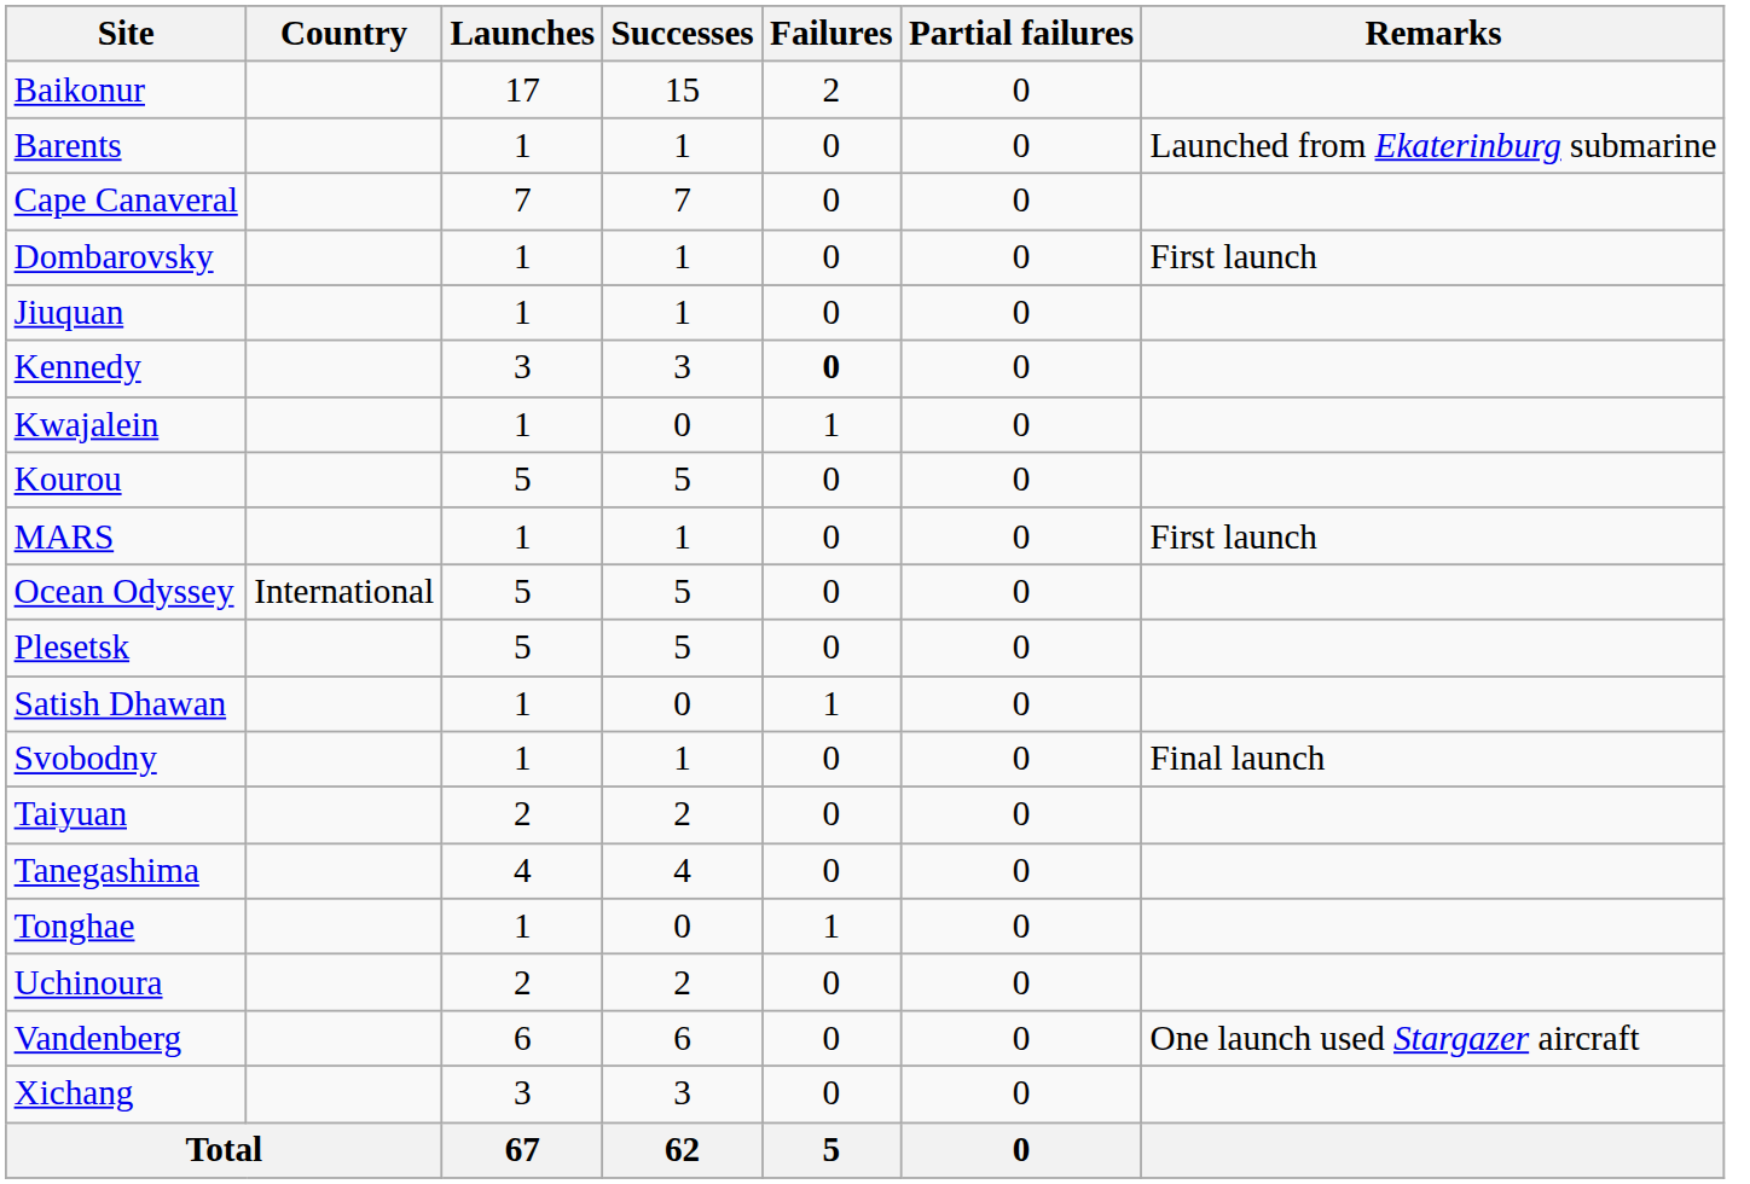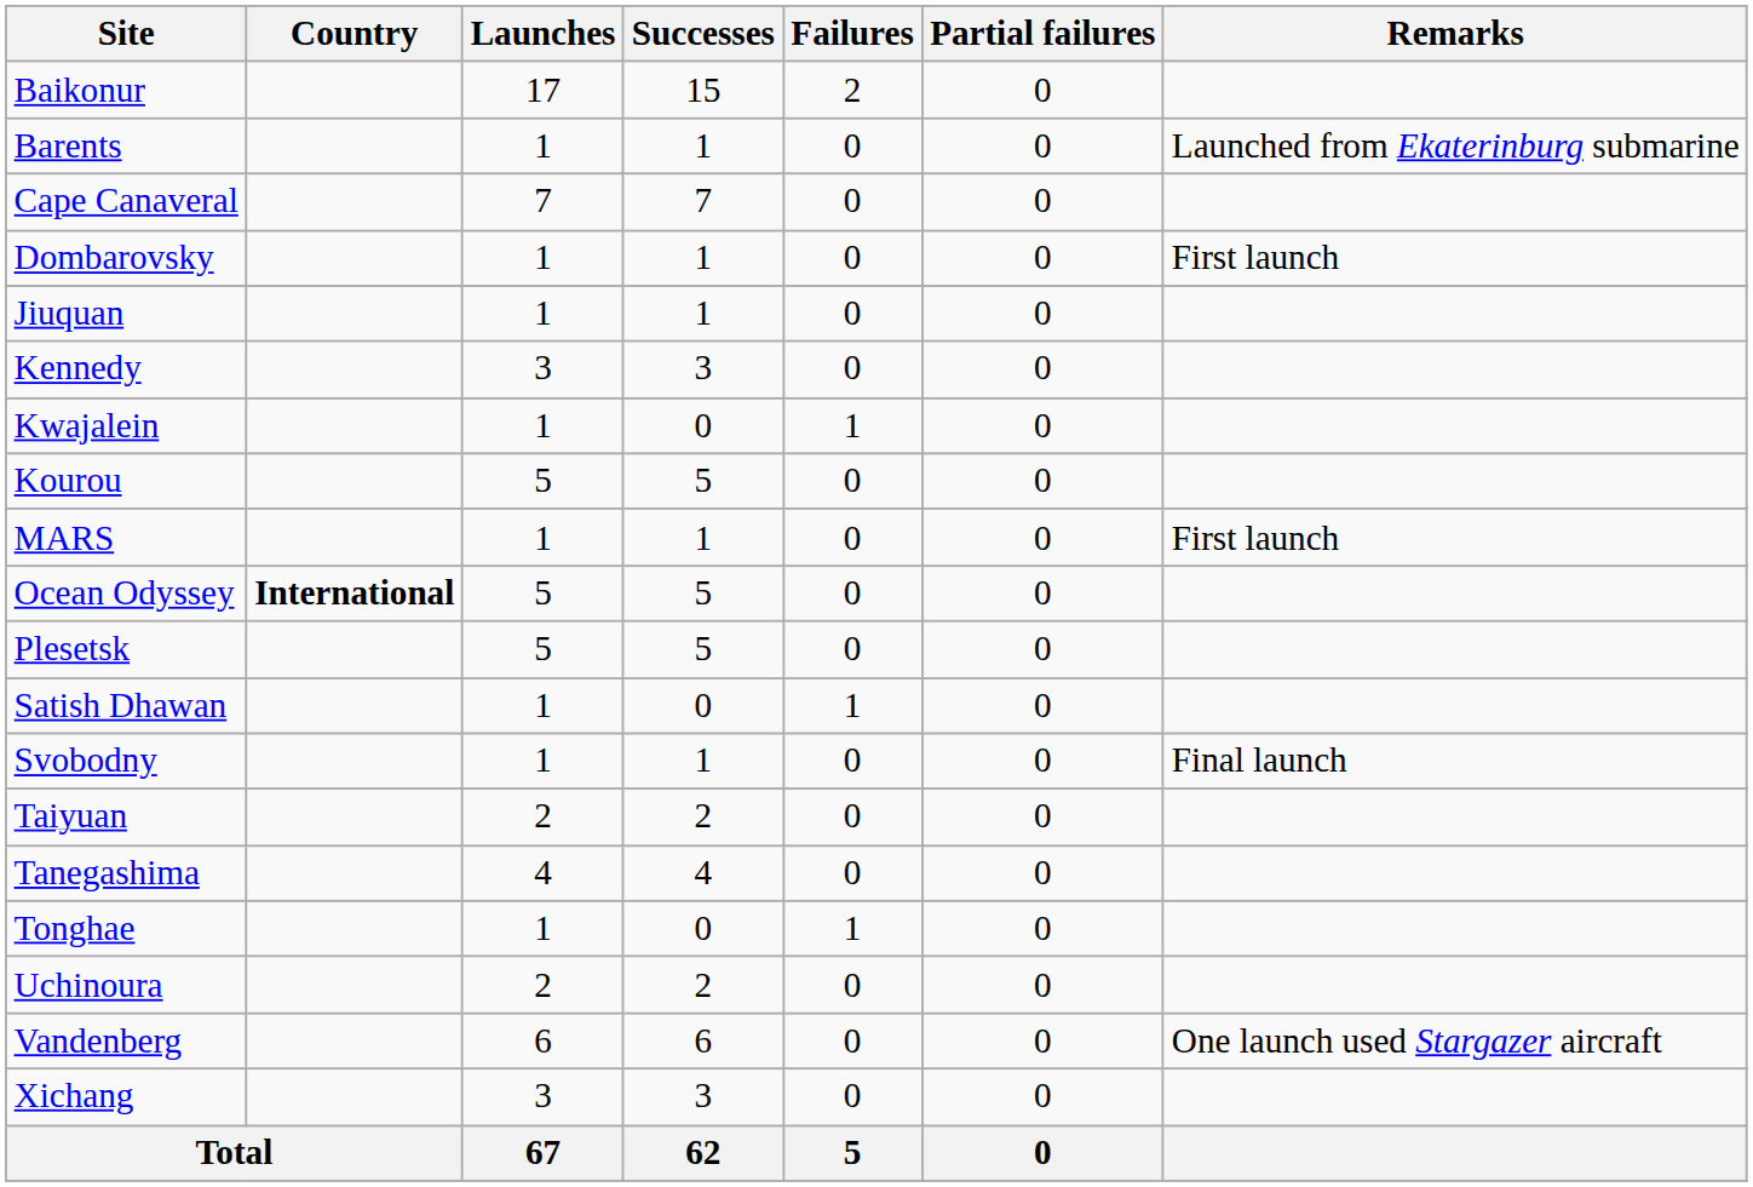Kennedy | Failures: bold -> normal
Ocean Odyssey | Country: normal -> bold
